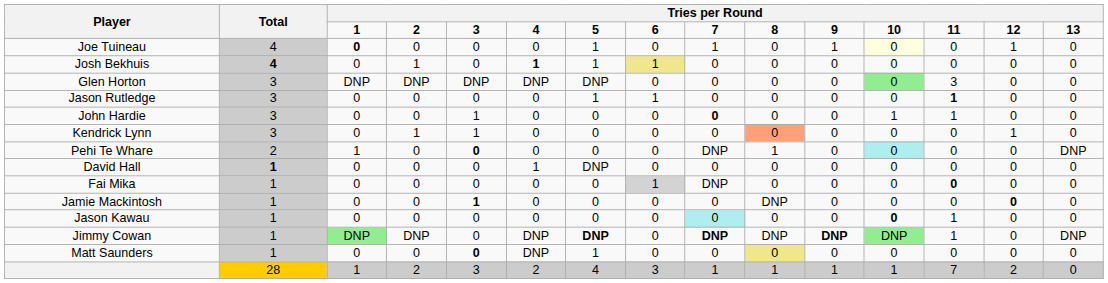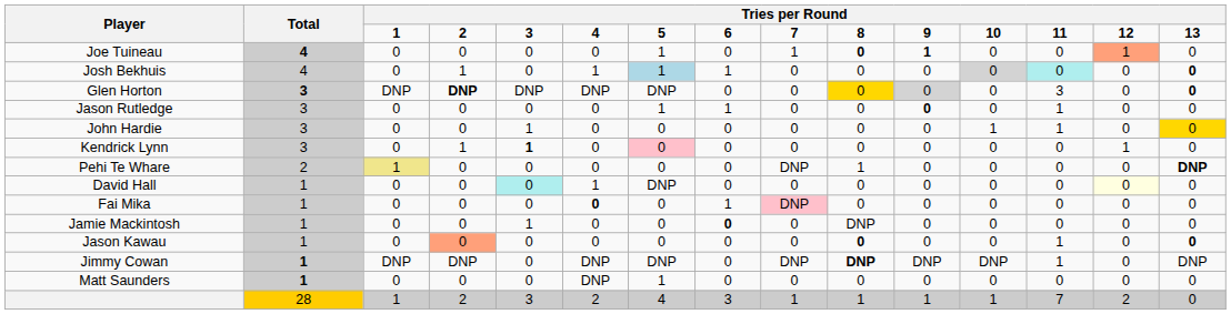Joe Tuineau | Total: normal -> bold
Joe Tuineau | column 3: bold -> normal
Joe Tuineau | column 10: normal -> bold
Joe Tuineau | column 11: normal -> bold
Joe Tuineau | column 12: lightyellow background -> no background
Joe Tuineau | column 14: no background -> lightsalmon background
Josh Bekhuis | Total: bold -> normal
Josh Bekhuis | column 6: bold -> normal
Josh Bekhuis | column 7: no background -> lightblue background
Josh Bekhuis | column 8: khaki background -> no background
Josh Bekhuis | column 12: no background -> lightgrey background
Josh Bekhuis | column 13: no background -> paleturquoise background
Josh Bekhuis | column 15: normal -> bold
Glen Horton | Total: normal -> bold
Glen Horton | column 4: normal -> bold
Glen Horton | column 10: no background -> gold background
Glen Horton | column 11: no background -> lightgrey background
Glen Horton | column 12: lightgreen background -> no background
Glen Horton | column 15: normal -> bold
Jason Rutledge | column 11: normal -> bold
Jason Rutledge | column 13: bold -> normal
John Hardie | column 9: bold -> normal
John Hardie | column 15: no background -> gold background
Kendrick Lynn | column 5: normal -> bold
Kendrick Lynn | column 7: no background -> pink background
Kendrick Lynn | column 10: lightsalmon background -> no background
Pehi Te Whare | column 3: no background -> khaki background
Pehi Te Whare | column 5: bold -> normal
Pehi Te Whare | column 12: paleturquoise background -> no background
Pehi Te Whare | column 15: normal -> bold
David Hall | Total: bold -> normal
David Hall | column 5: no background -> paleturquoise background
David Hall | column 14: no background -> lightyellow background
Fai Mika | column 6: normal -> bold
Fai Mika | column 8: lightgrey background -> no background
Fai Mika | column 9: no background -> pink background
Fai Mika | column 13: bold -> normal
Jamie Mackintosh | column 5: bold -> normal
Jamie Mackintosh | column 8: normal -> bold
Jamie Mackintosh | column 14: bold -> normal
Jason Kawau | column 4: no background -> lightsalmon background
Jason Kawau | column 9: paleturquoise background -> no background
Jason Kawau | column 10: normal -> bold
Jason Kawau | column 12: bold -> normal
Jason Kawau | column 15: normal -> bold
Jimmy Cowan | Total: normal -> bold
Jimmy Cowan | column 3: lightgreen background -> no background
Jimmy Cowan | column 7: bold -> normal
Jimmy Cowan | column 9: bold -> normal
Jimmy Cowan | column 10: normal -> bold
Jimmy Cowan | column 11: bold -> normal
Jimmy Cowan | column 12: lightgreen background -> no background
Matt Saunders | Total: normal -> bold
Matt Saunders | column 5: bold -> normal
Matt Saunders | column 10: khaki background -> no background
